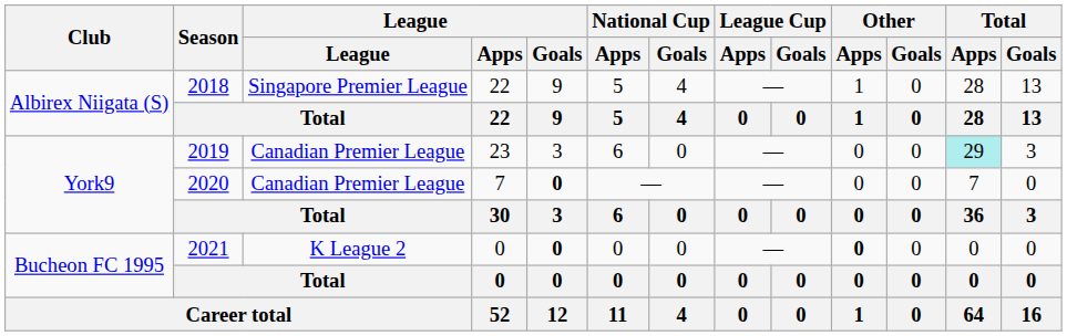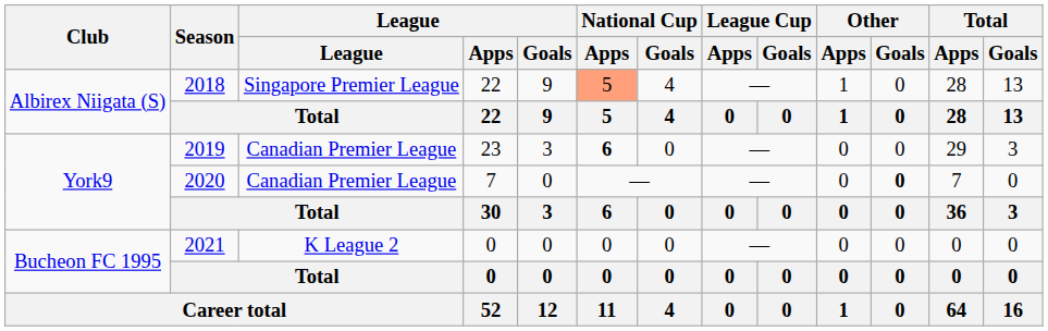2018 | National Cup / Apps: no background -> lightsalmon background
2019 | National Cup / Apps: normal -> bold
2019 | Total / Apps: paleturquoise background -> no background
2020 | League / Goals: bold -> normal
2020 | Other / Goals: normal -> bold
2021 | League / Goals: bold -> normal
2021 | Other / Apps: bold -> normal
